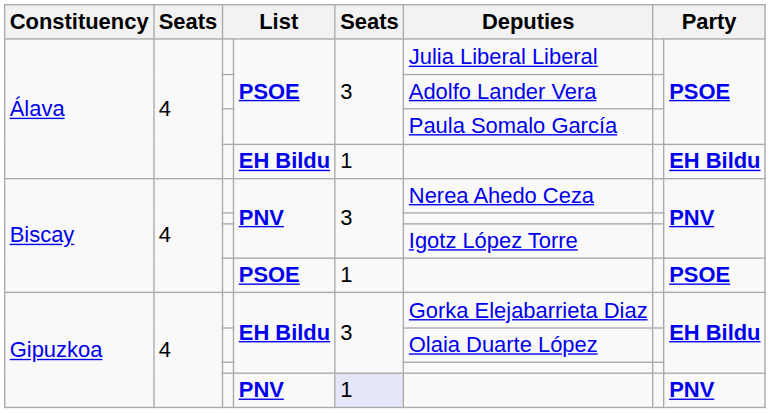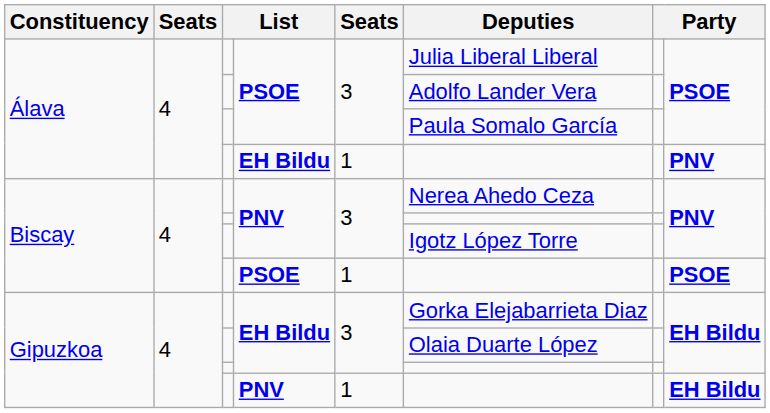Álava / EH Bildu | column 8: EH Bildu -> PNV
Gipuzkoa / PNV | column 5: lavender background -> no background
Gipuzkoa / PNV | column 8: PNV -> EH Bildu
